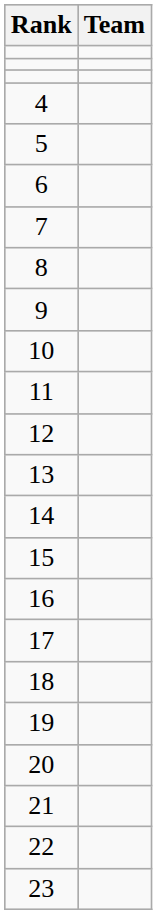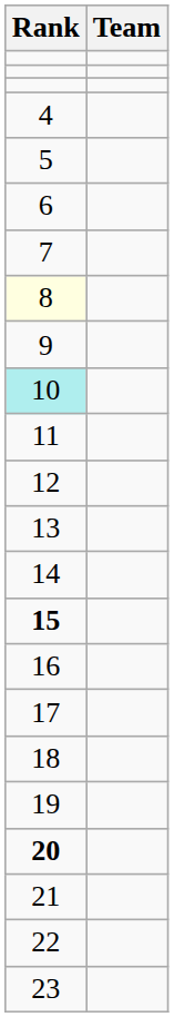row 9 | Rank: no background -> lightyellow background
row 11 | Rank: no background -> paleturquoise background
row 16 | Rank: normal -> bold
row 21 | Rank: normal -> bold
